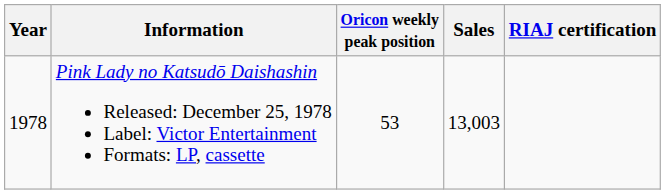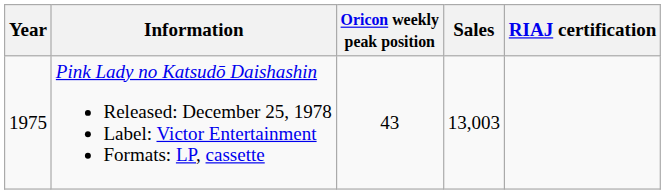row 2 | Year: 1978 -> 1975
row 2 | Oricon weekly peak position: 53 -> 43
